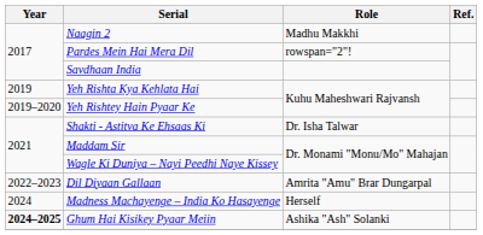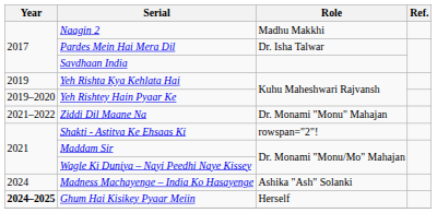Pardes Mein Hai Mera Dil | Role: rowspan="2"! -> Dr. Isha Talwar
+ row: 2021–2022 | Ziddi Dil Maane Na | Dr. Monami "Monu" Mahajan
Shakti - Astitva Ke Ehsaas Ki | Role: Dr. Isha Talwar -> rowspan="2"!
- row: 2022–2023 | Dil Diyaan Gallaan | Amrita "Amu" Brar Dungarpal
Madness Machayenge – India Ko Hasayenge | Role: Herself -> Ashika "Ash" Solanki
Ghum Hai Kisikey Pyaar Meiin | Role: Ashika "Ash" Solanki -> Herself
